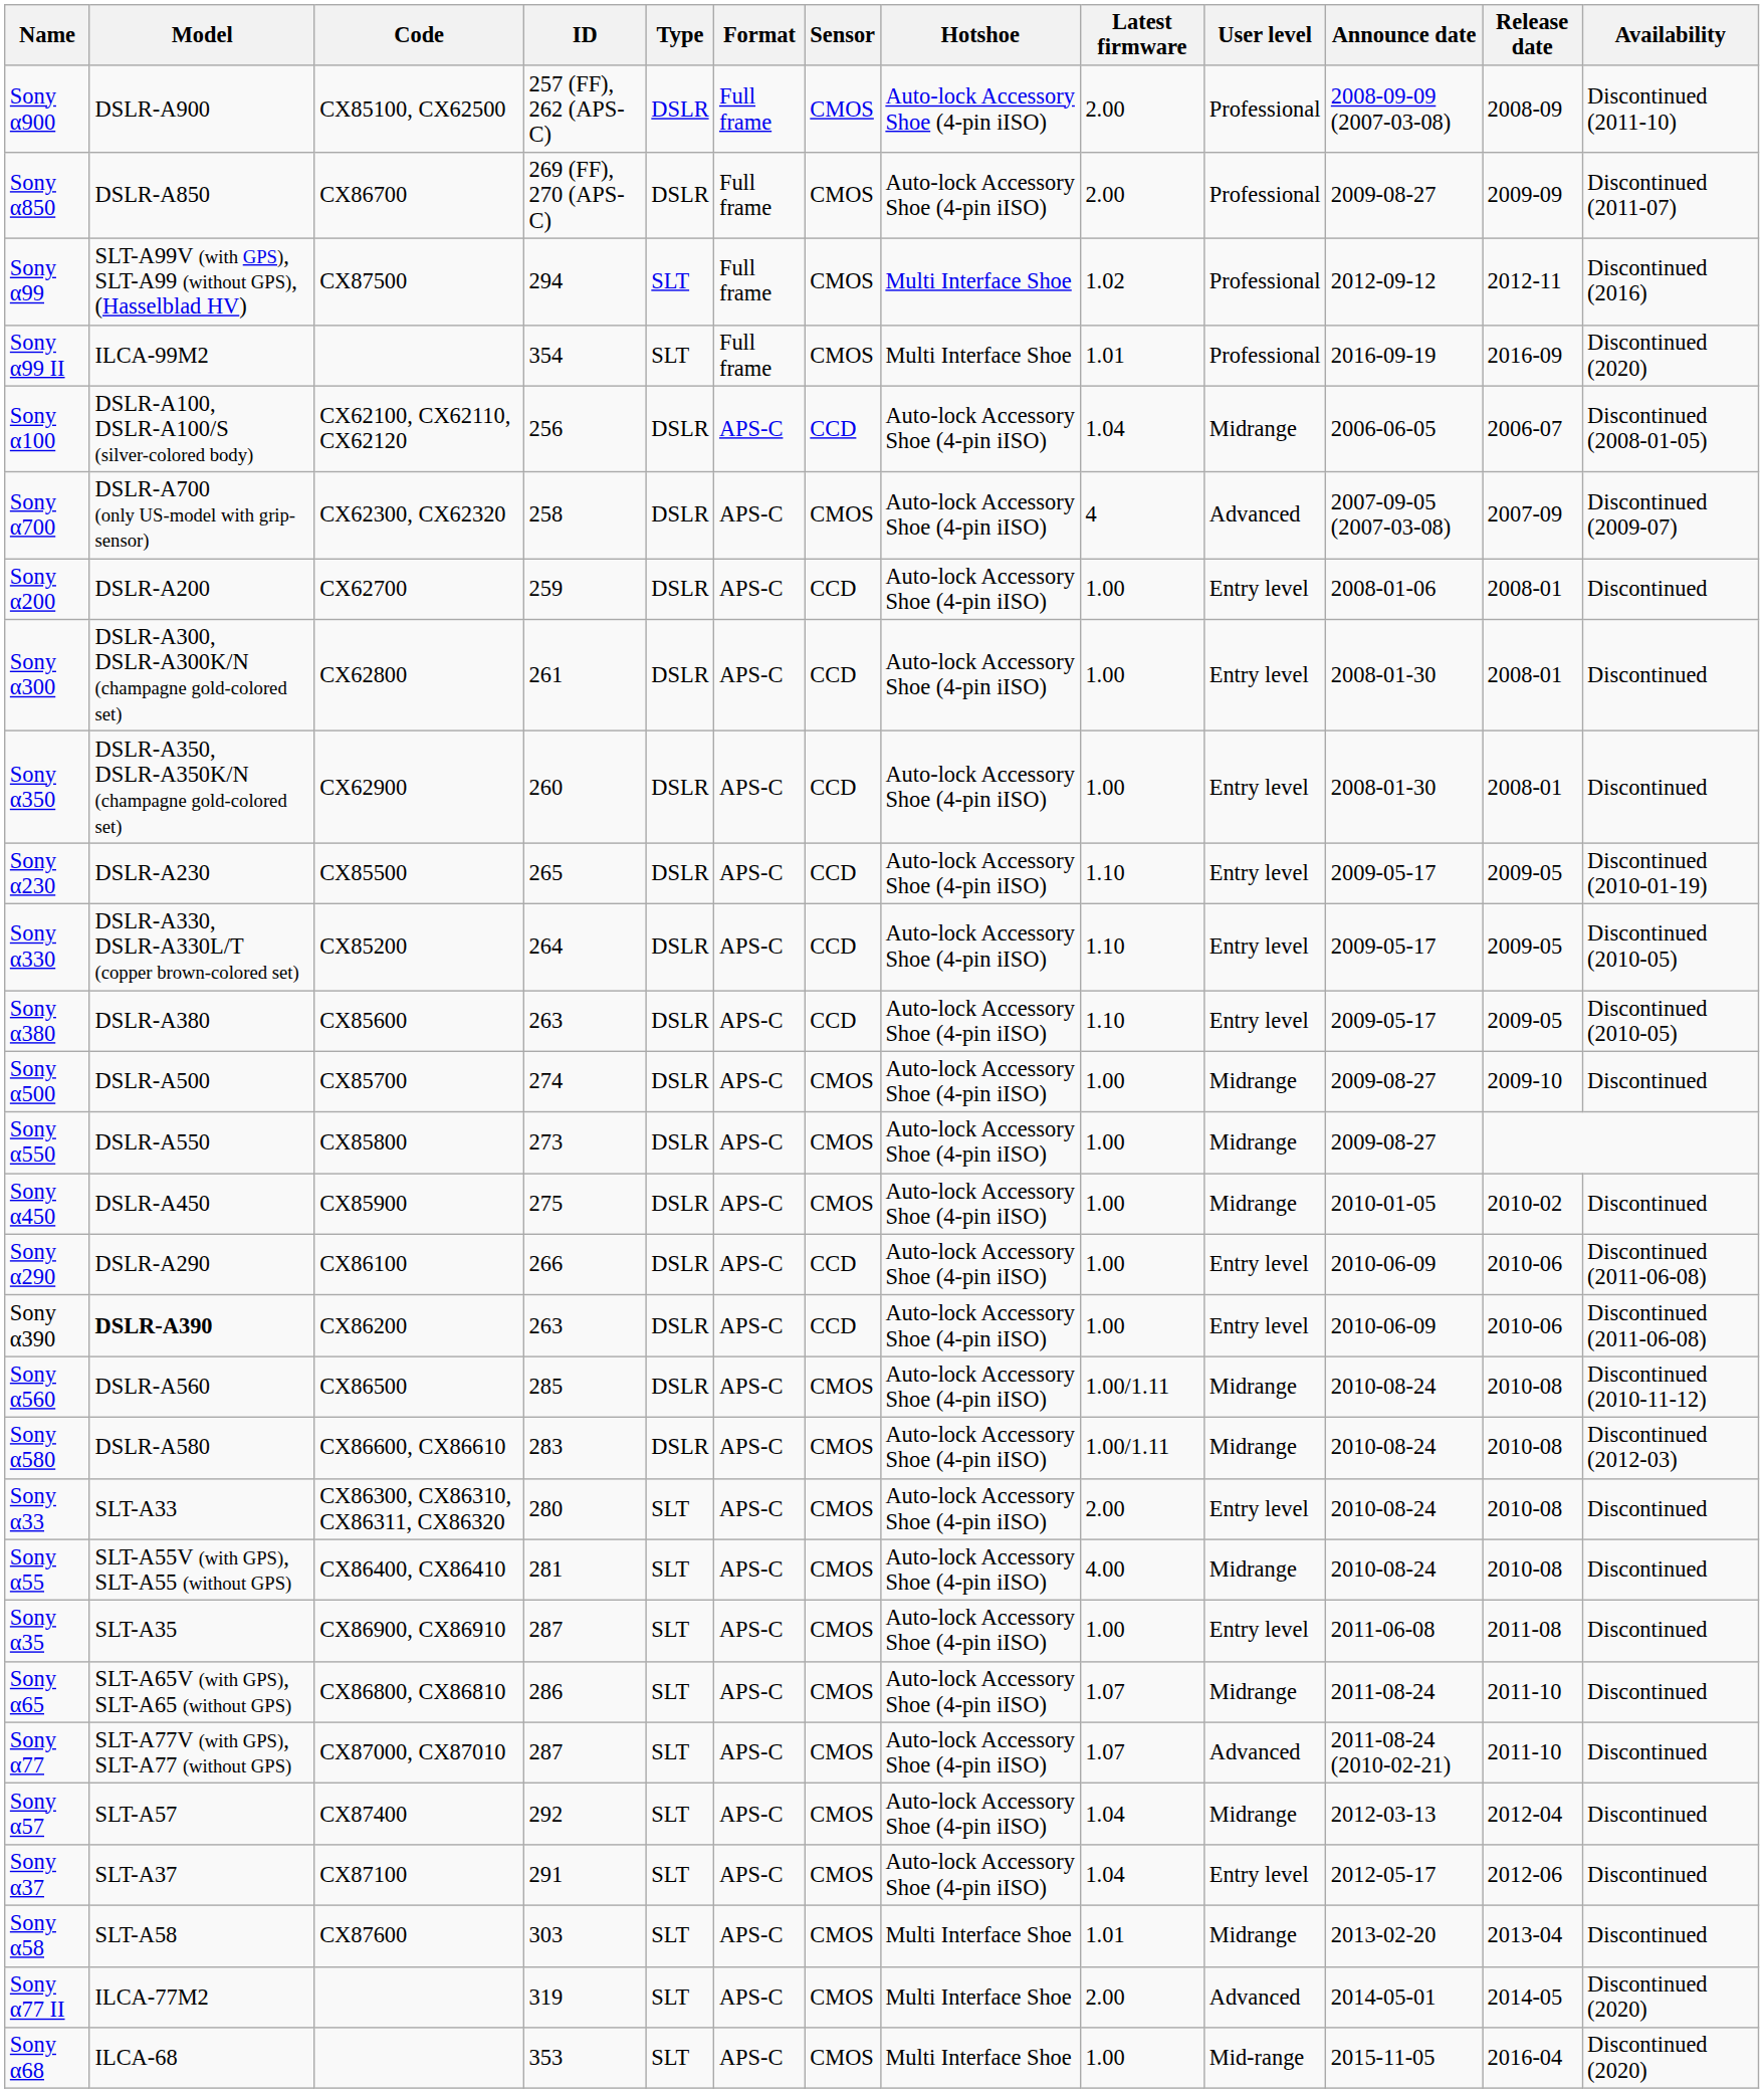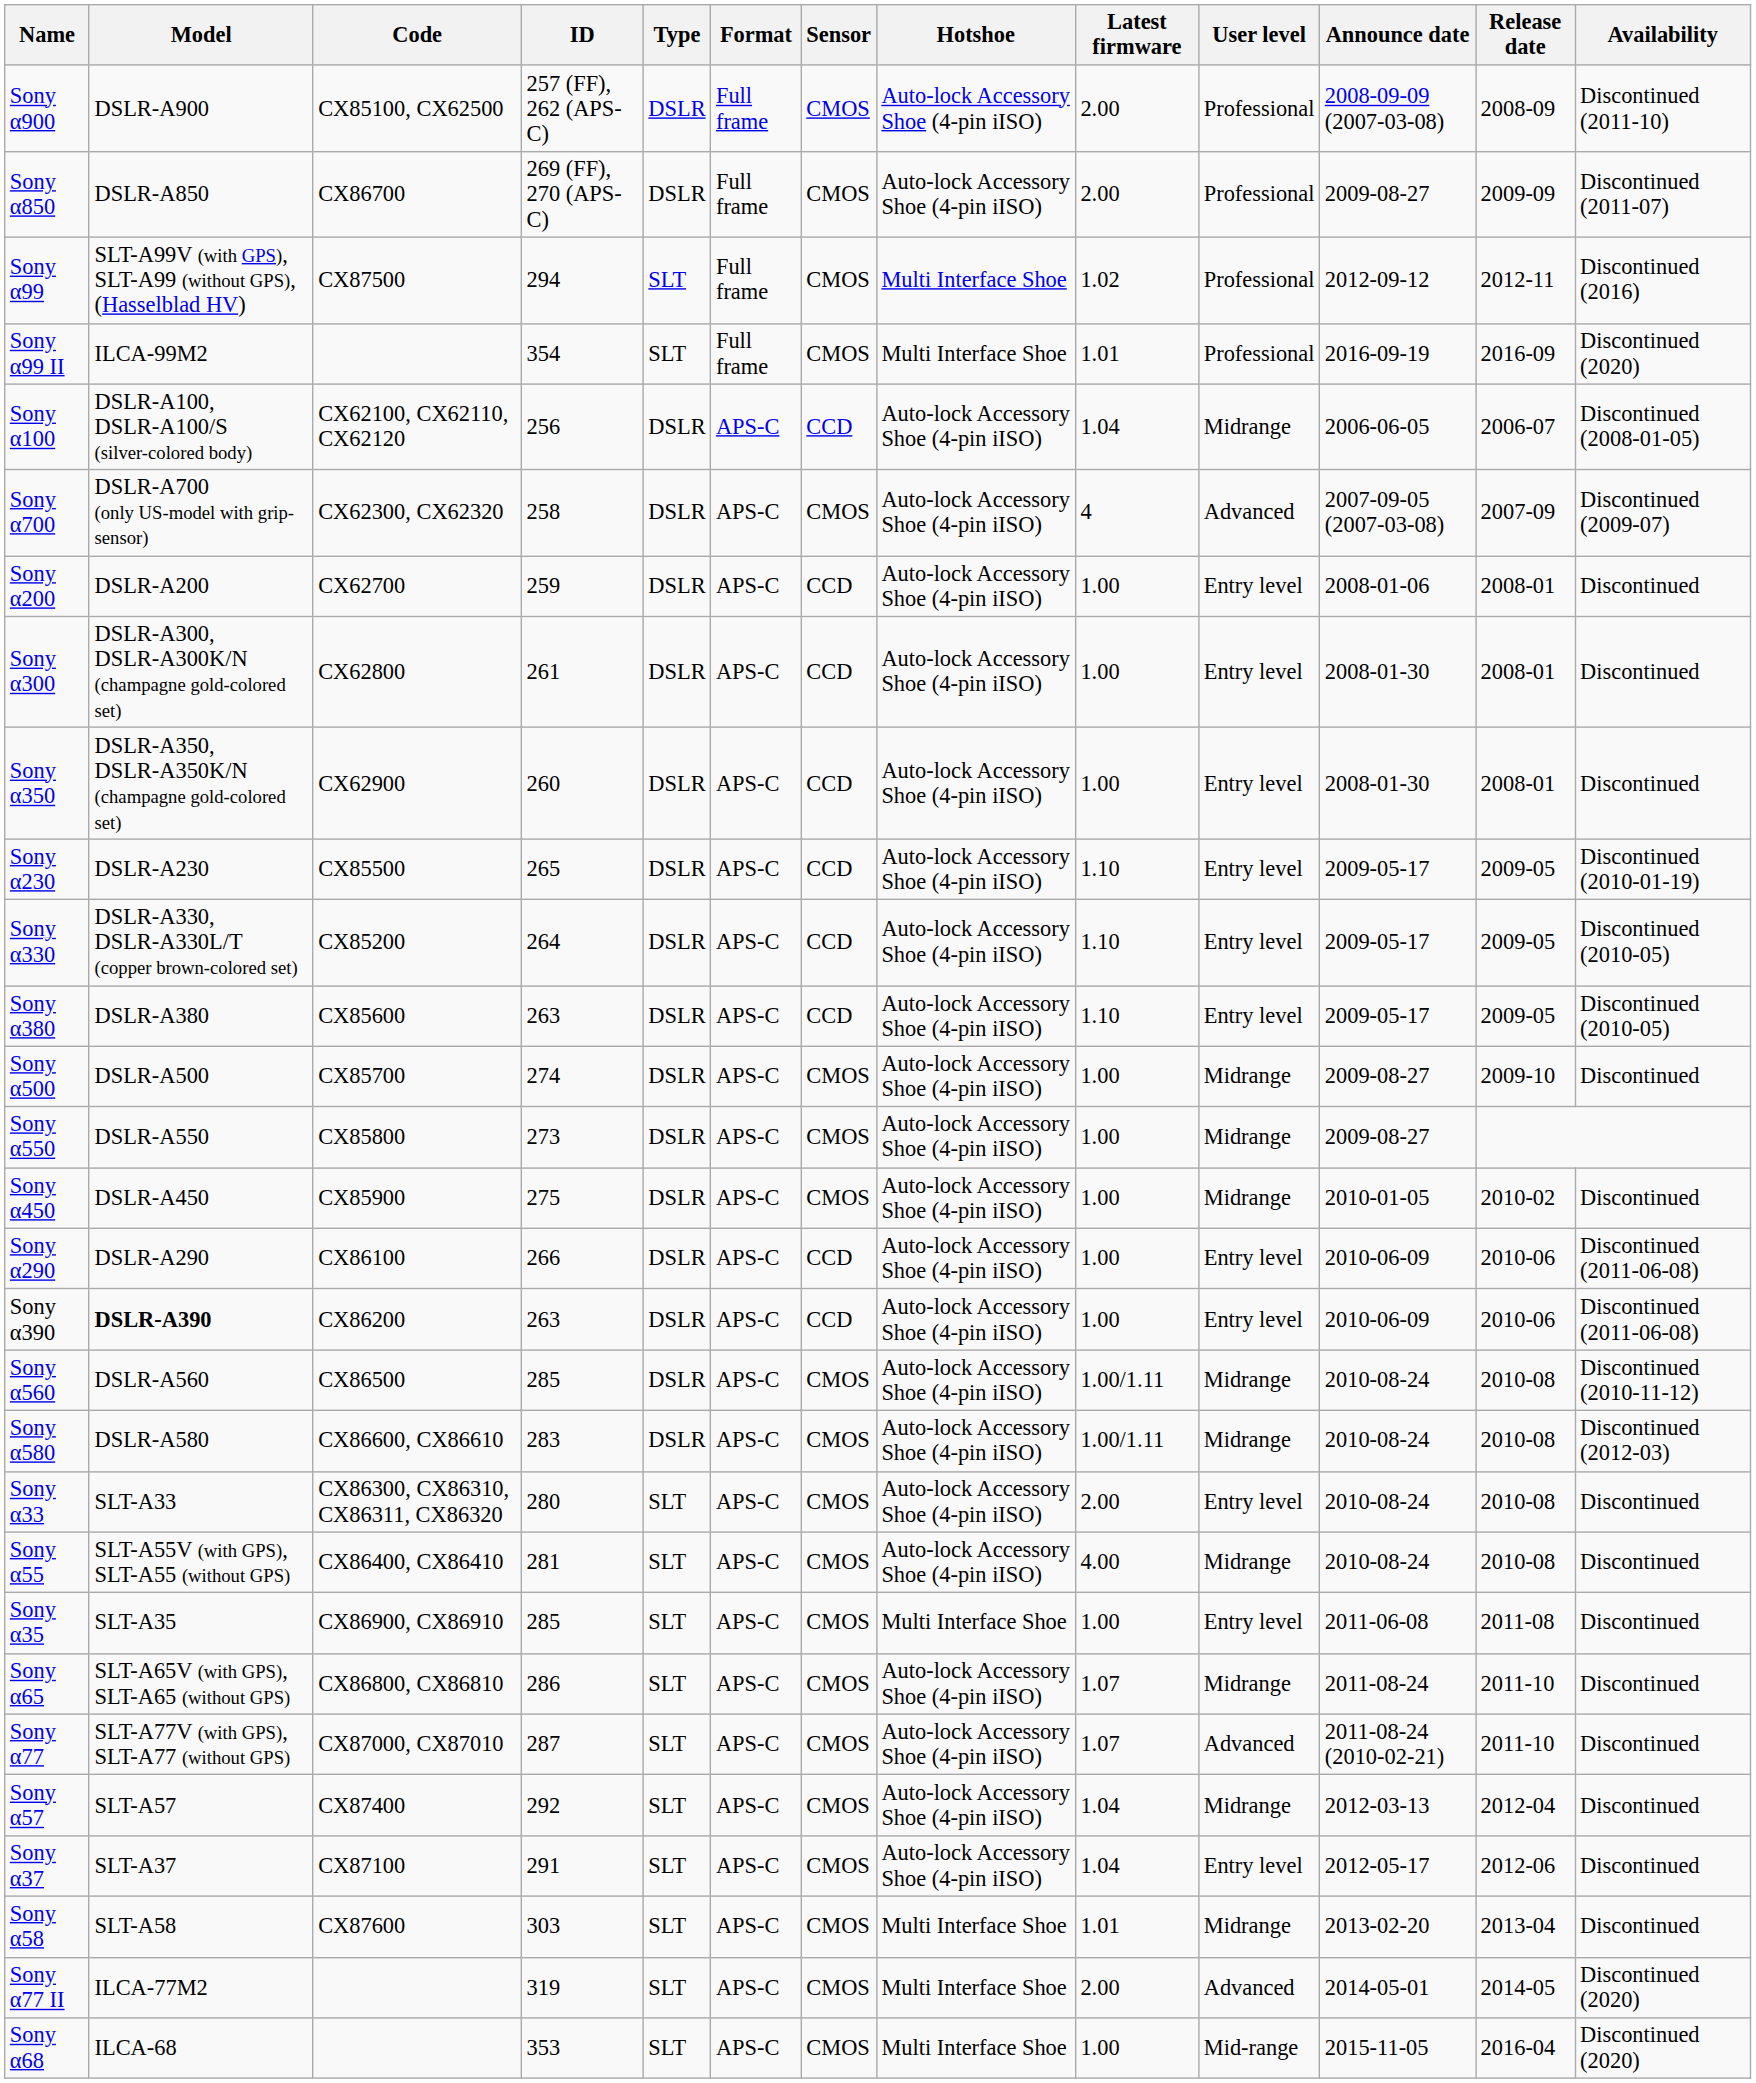Sony α35 | ID: 287 -> 285
Sony α35 | Hotshoe: Auto-lock Accessory Shoe (4-pin iISO) -> Multi Interface Shoe
